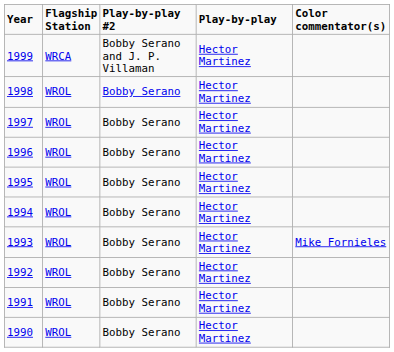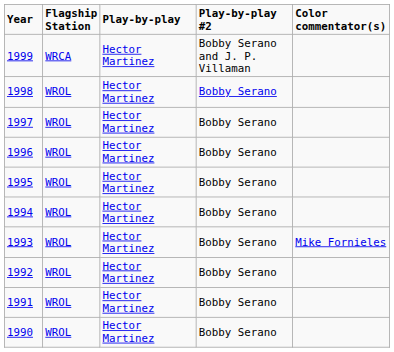columns swapped: Play-by-play <-> Play-by-play #2
